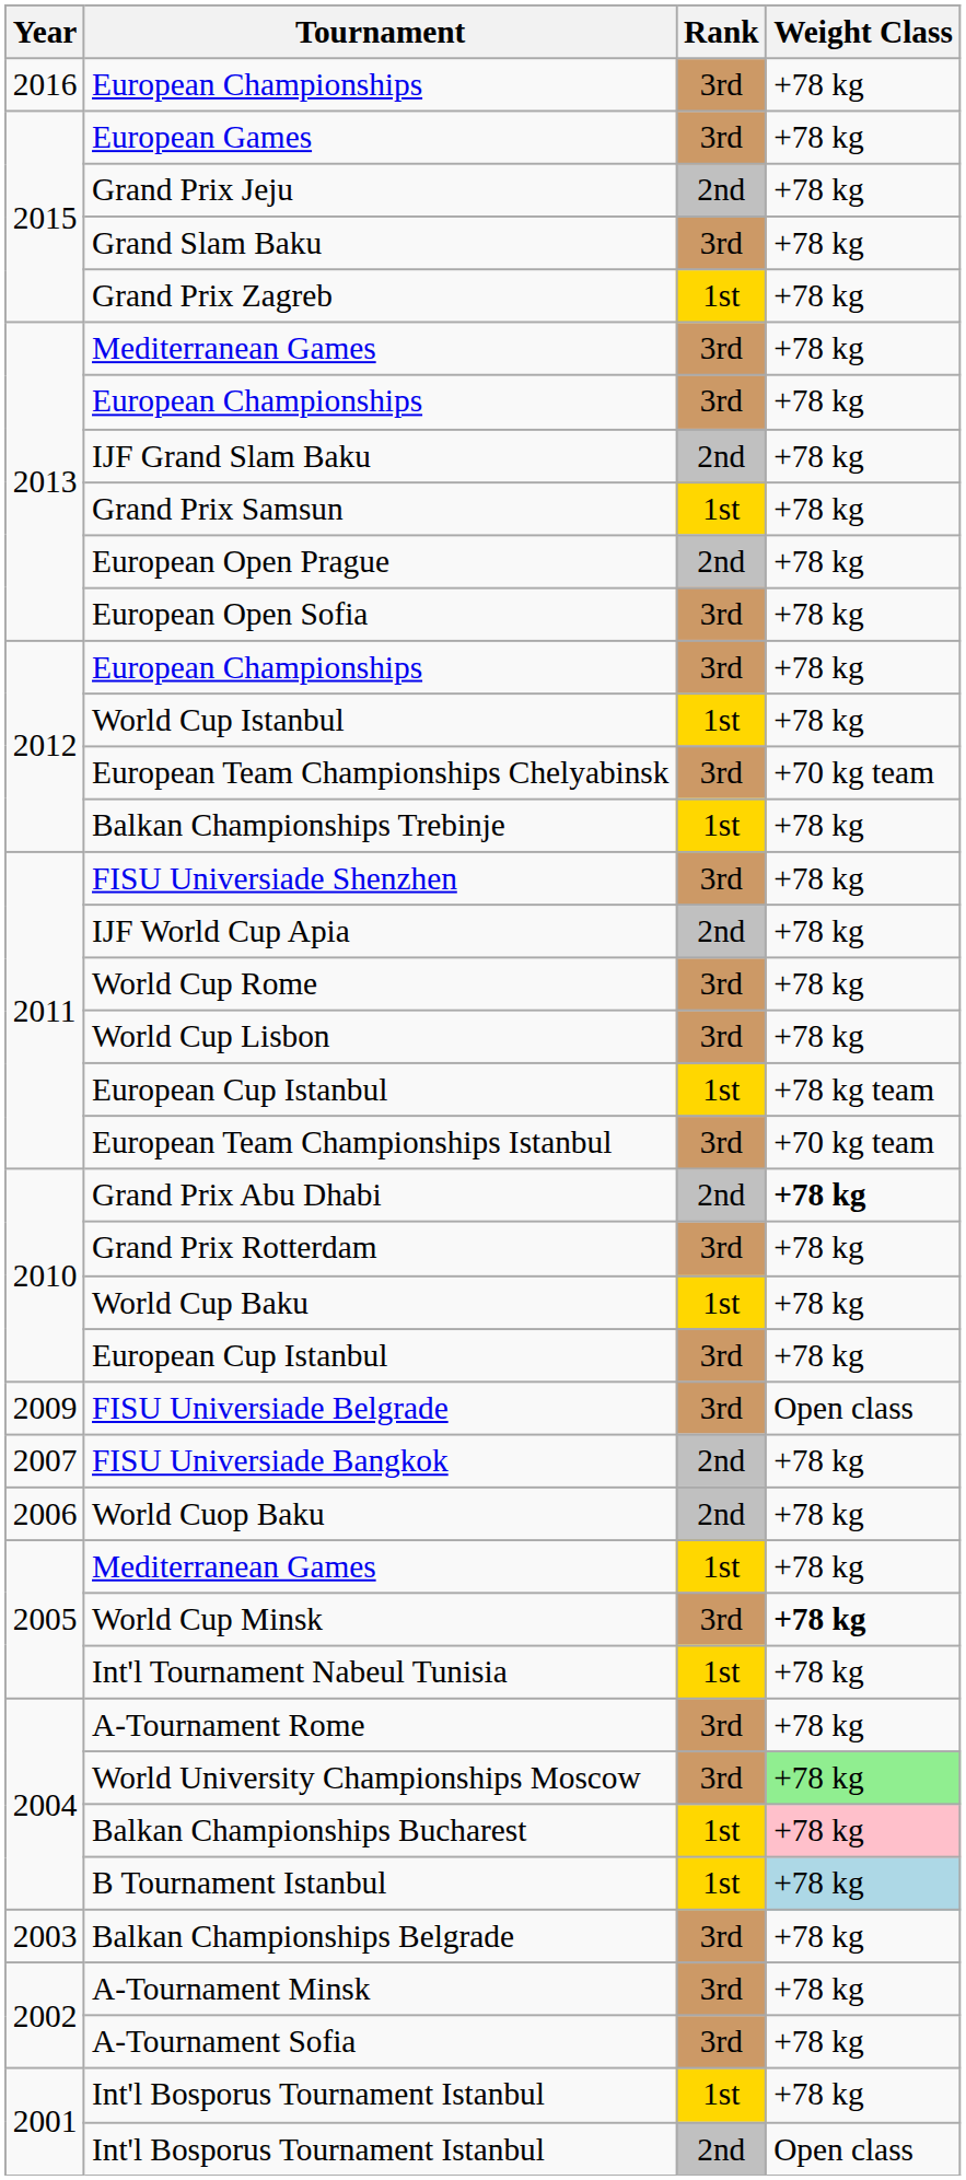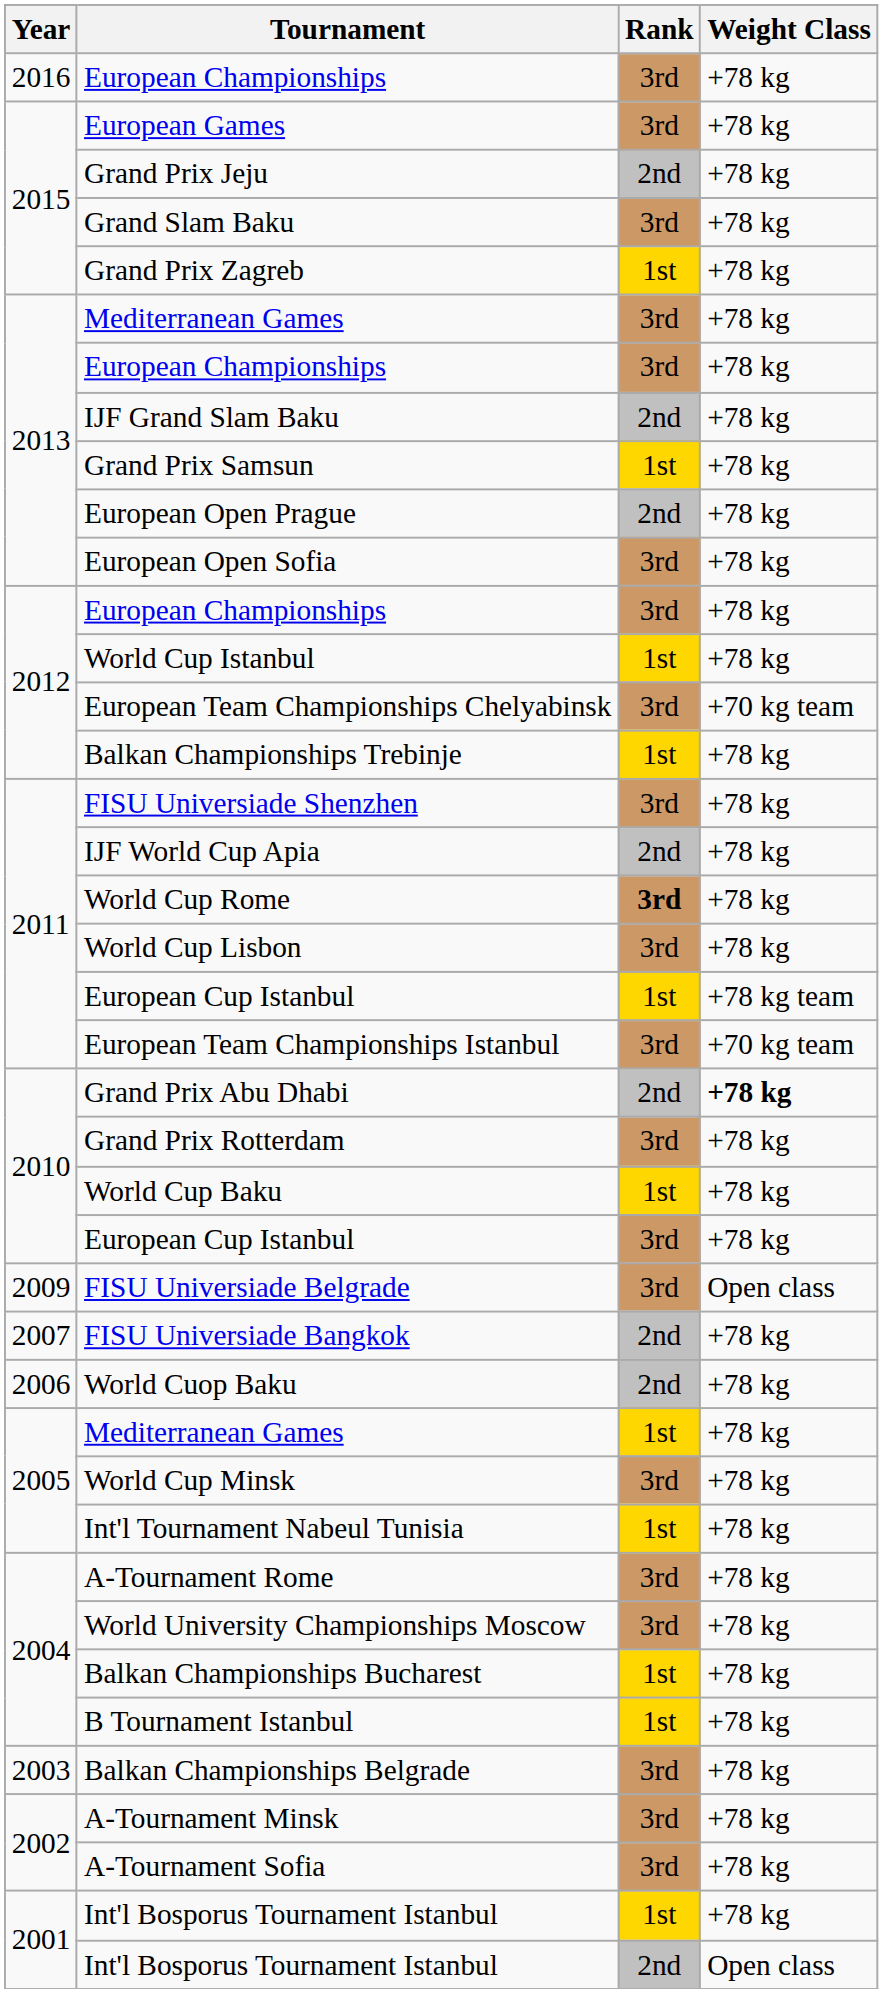World Cup Rome | Rank: normal -> bold
World Cup Minsk | Weight Class: bold -> normal
World University Championships Moscow | Weight Class: lightgreen background -> no background
Balkan Championships Bucharest | Weight Class: pink background -> no background
B Tournament Istanbul | Weight Class: lightblue background -> no background
